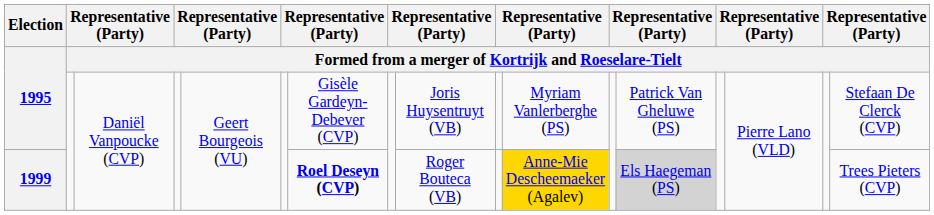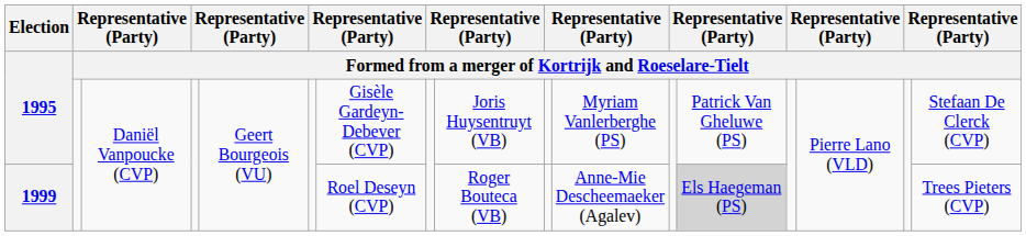1999 | column 7: bold -> normal
1999 | column 11: gold background -> no background
